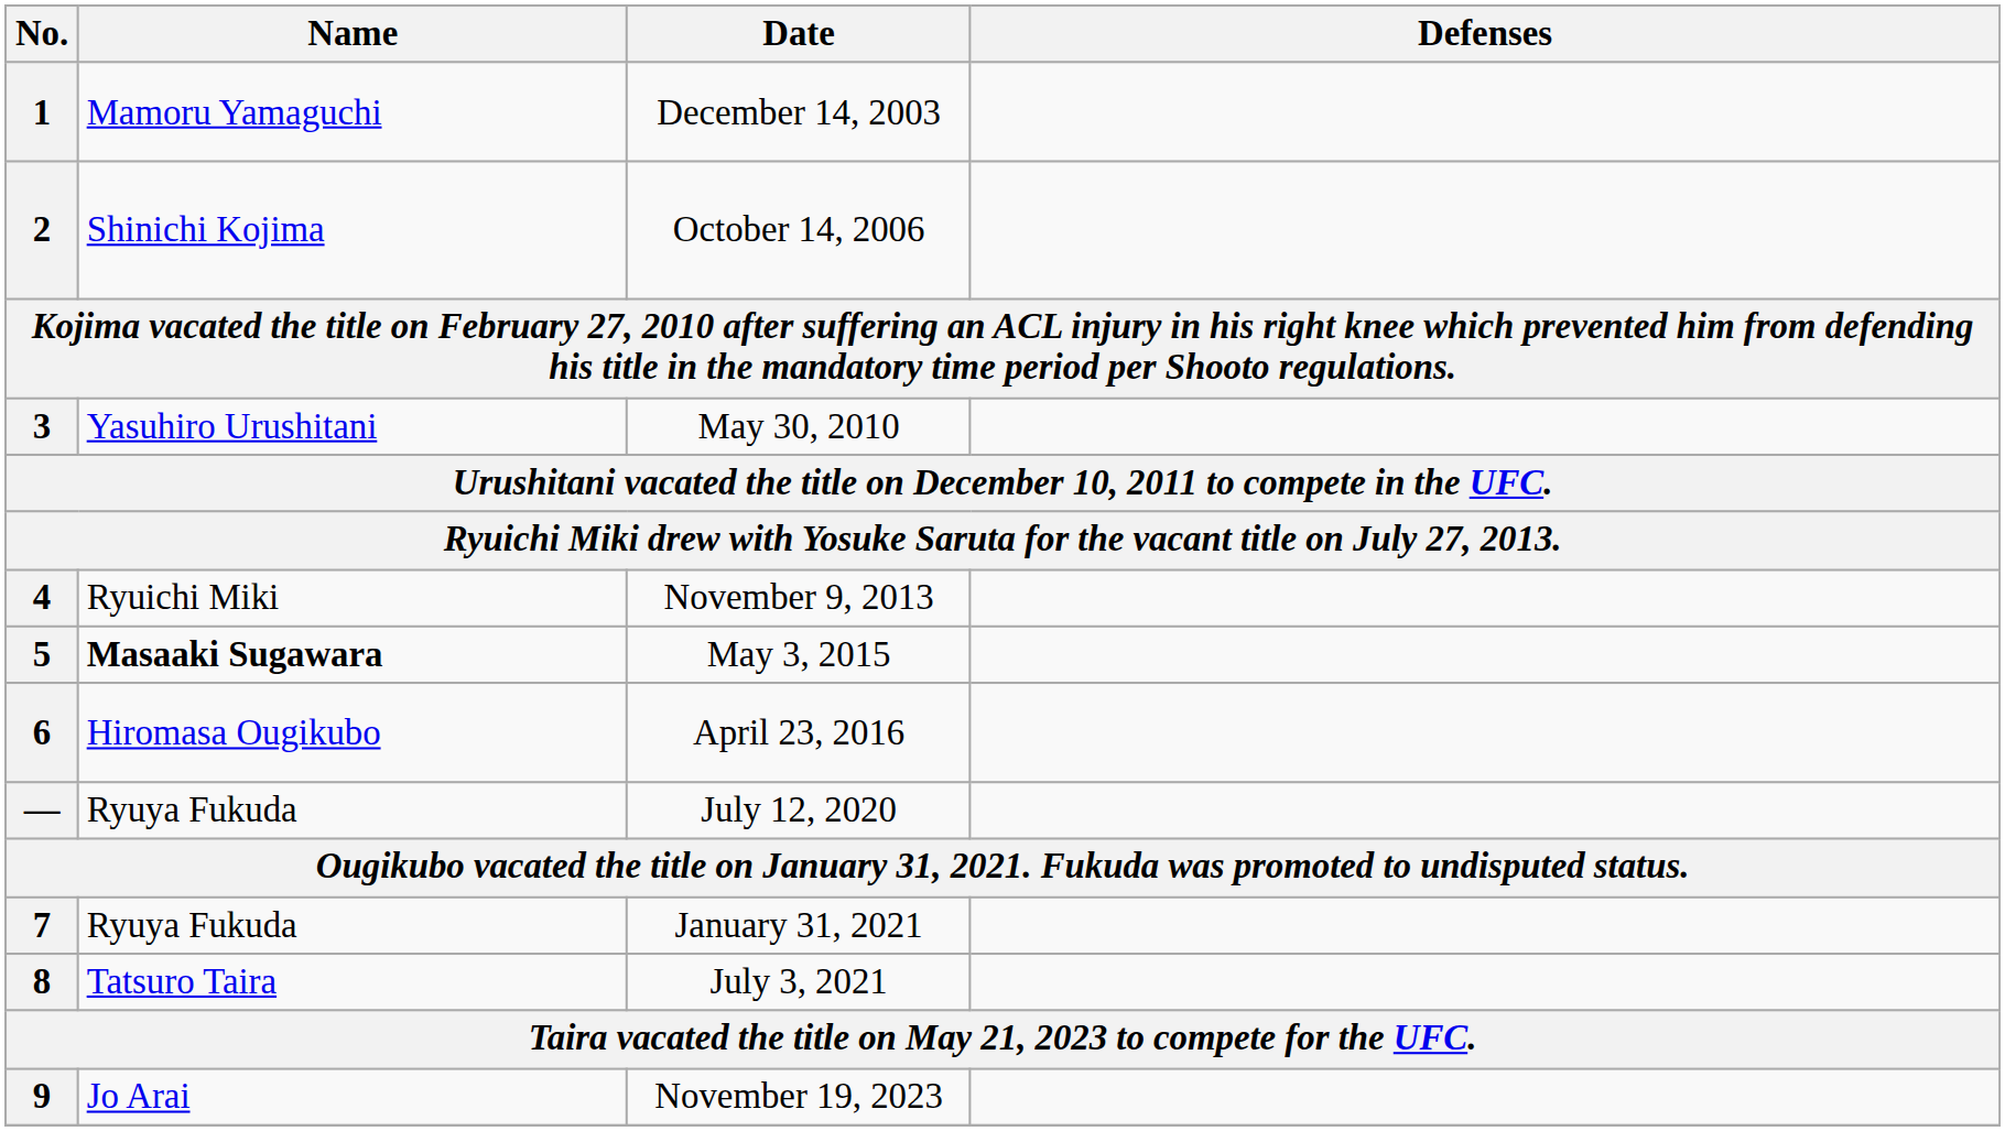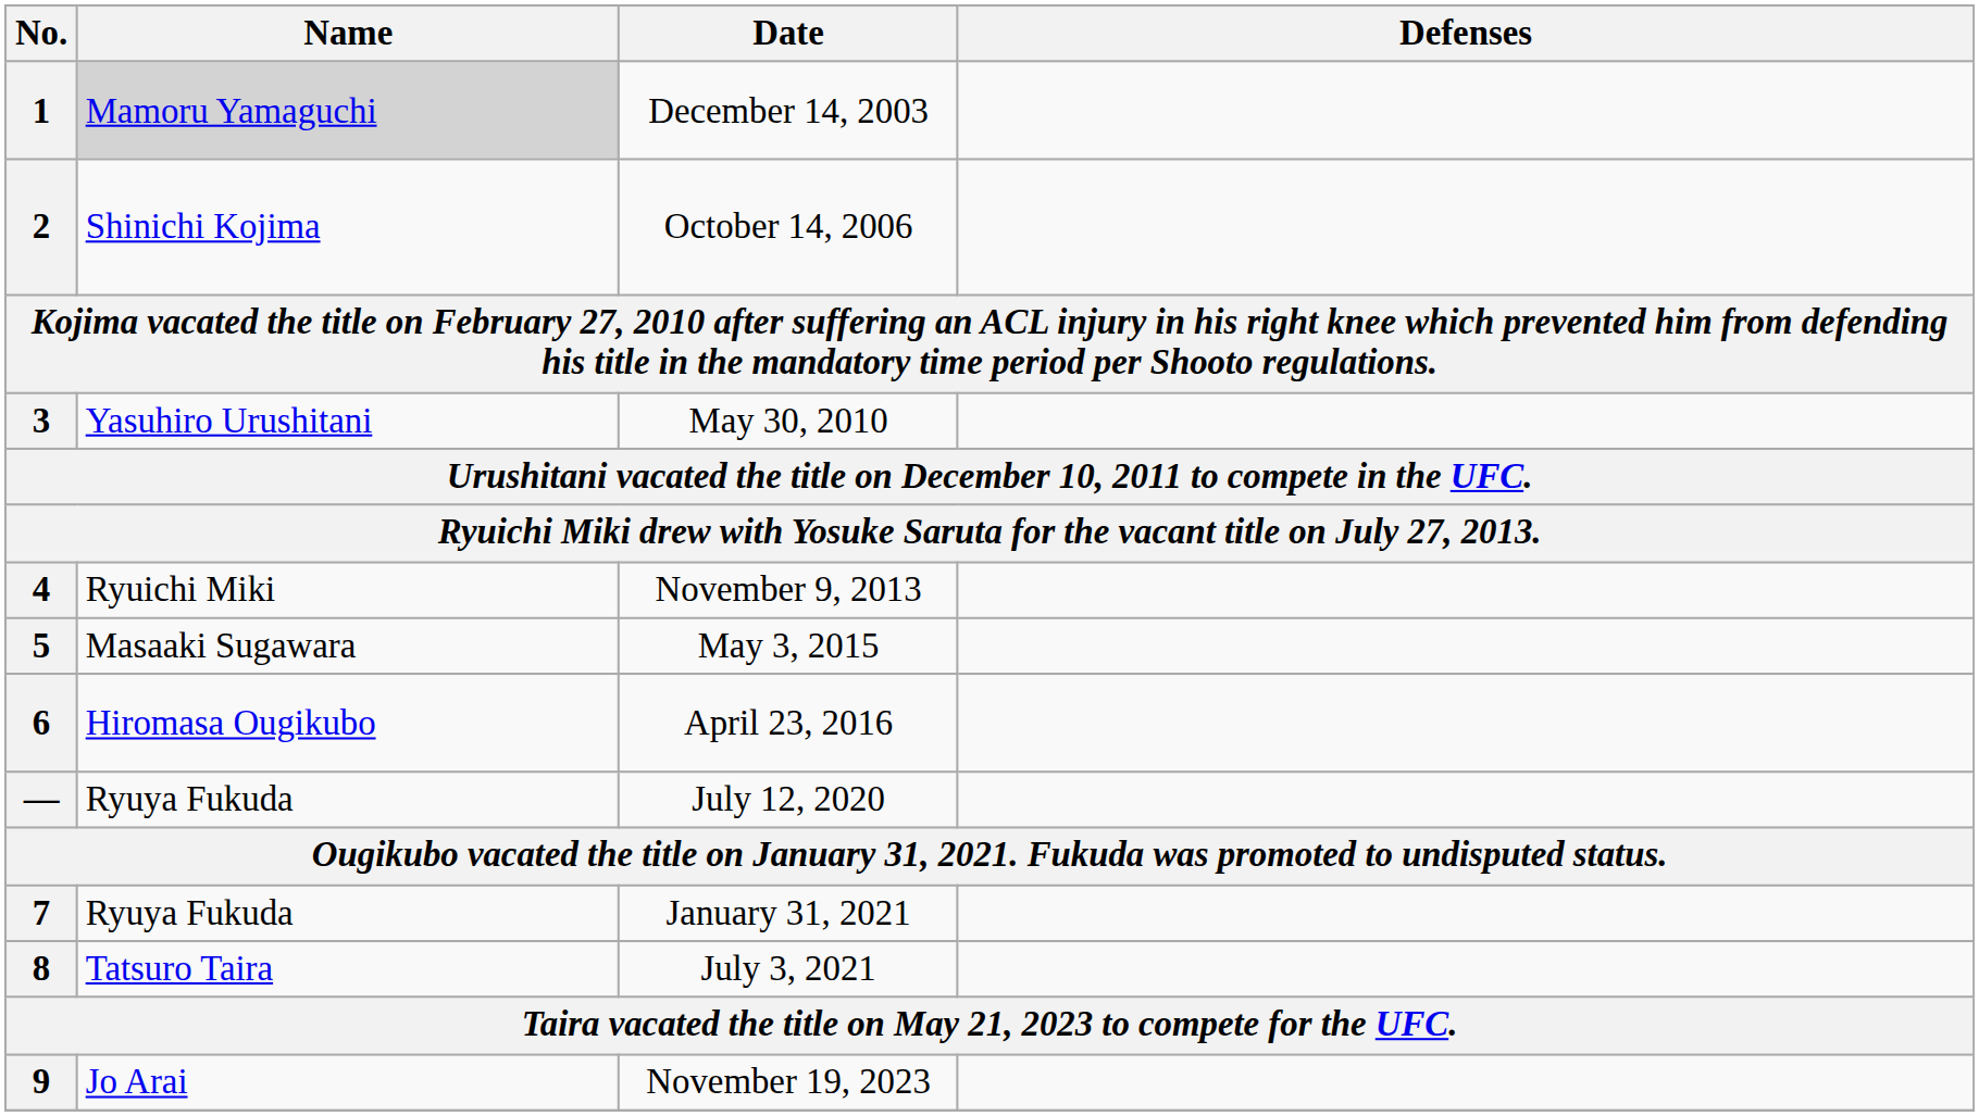1 | Name: no background -> lightgrey background
5 | Name: bold -> normal
